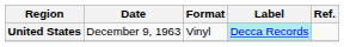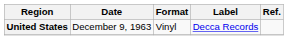United States | Label: paleturquoise background -> no background
